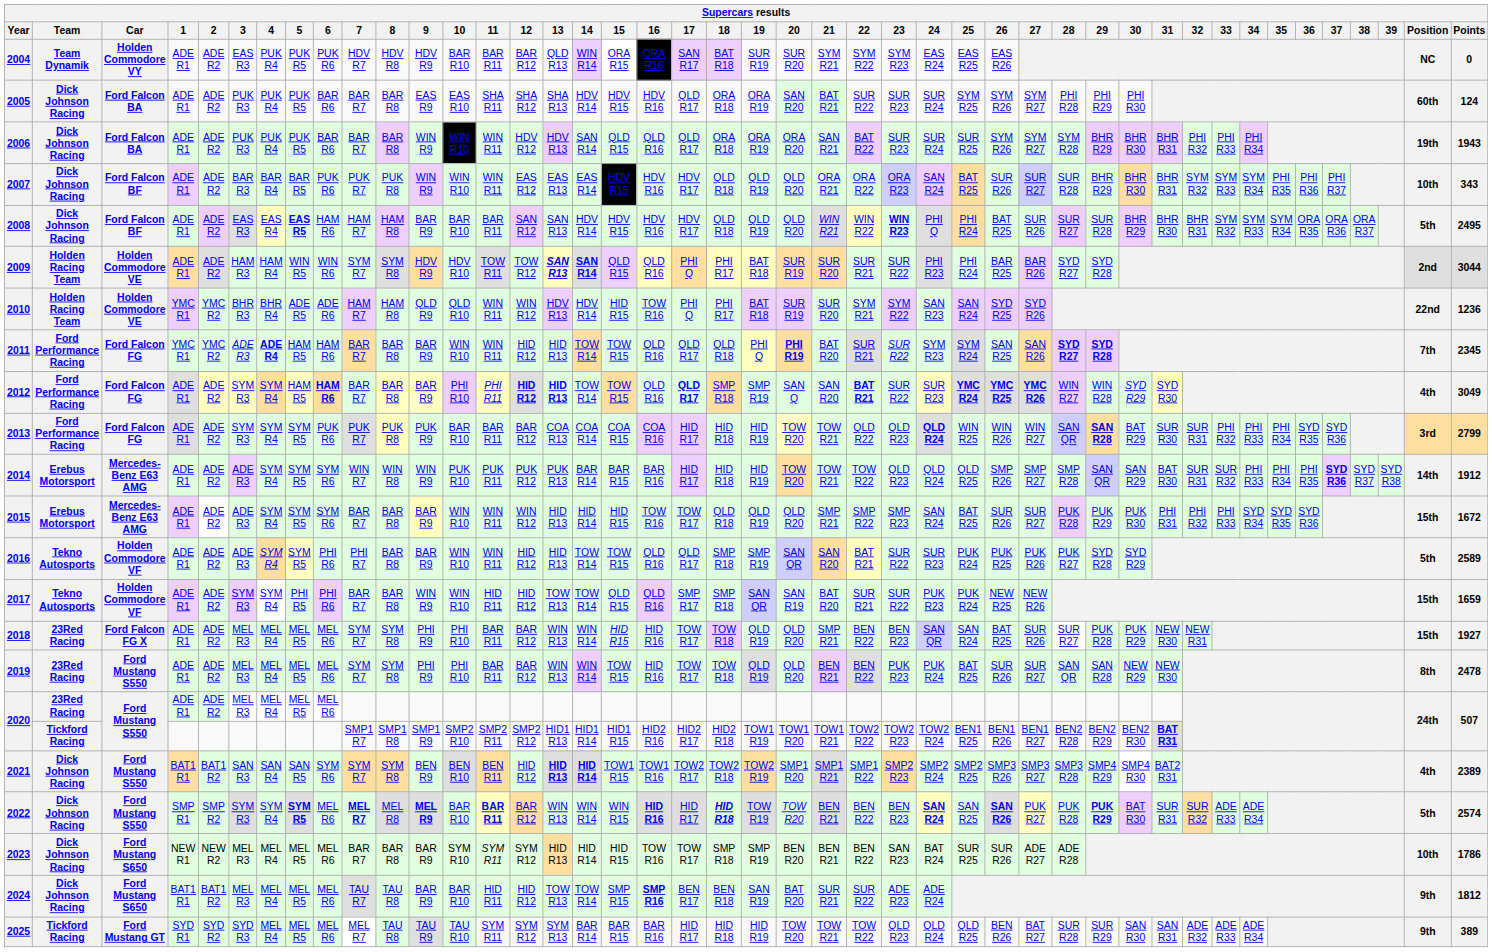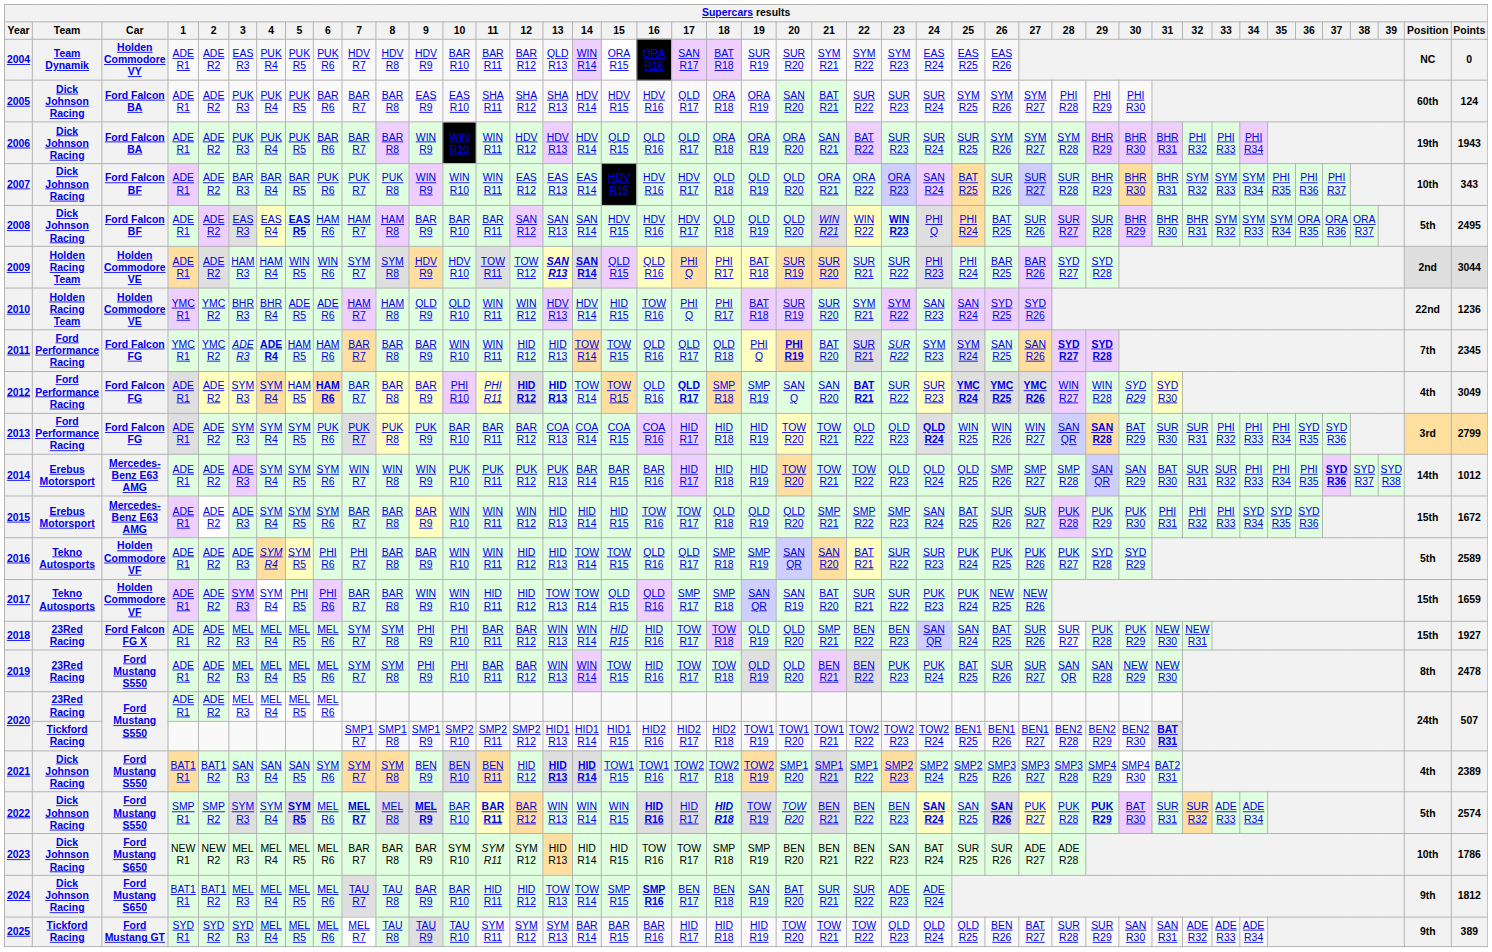2006 | 14: SAN R14 -> HDV R14
2008 | 14: HDV R14 -> SAN R14
2014 | Points: 1912 -> 1012
